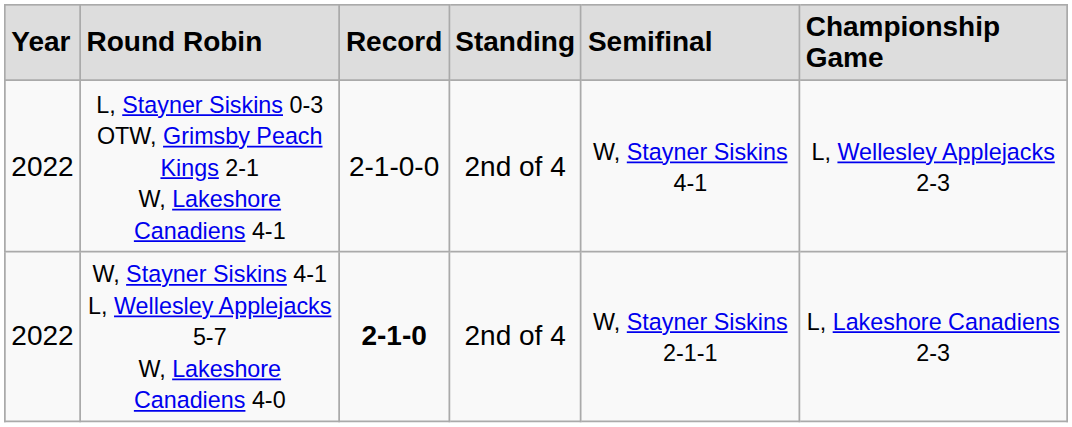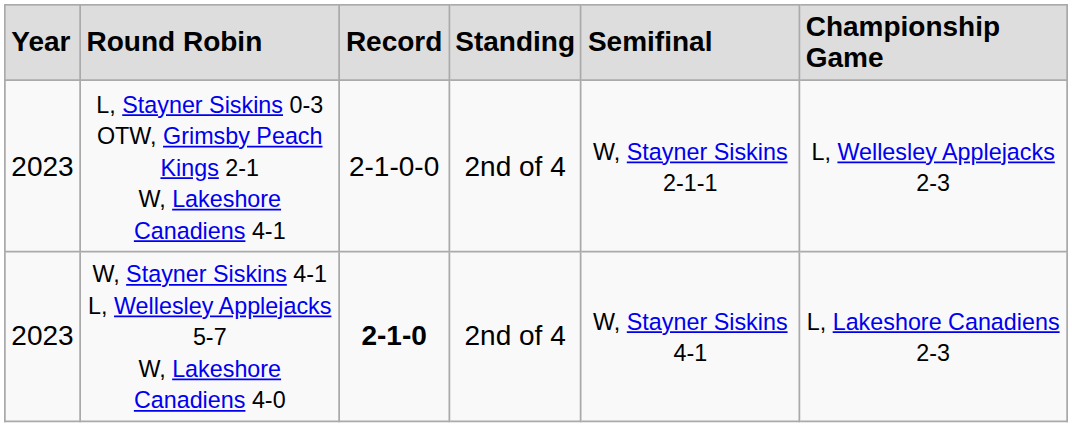row 2 | column 1: 2022 -> 2023
row 2 | column 5: W, Stayner Siskins 4-1 -> W, Stayner Siskins 2-1-1
row 3 | column 1: 2022 -> 2023
row 3 | column 5: W, Stayner Siskins 2-1-1 -> W, Stayner Siskins 4-1
